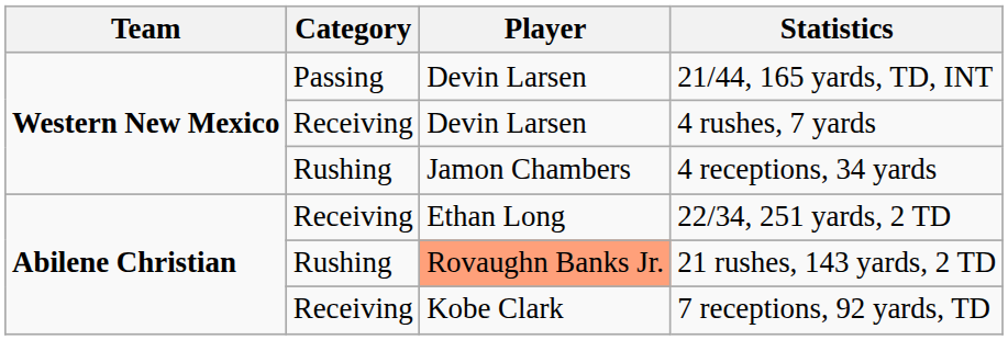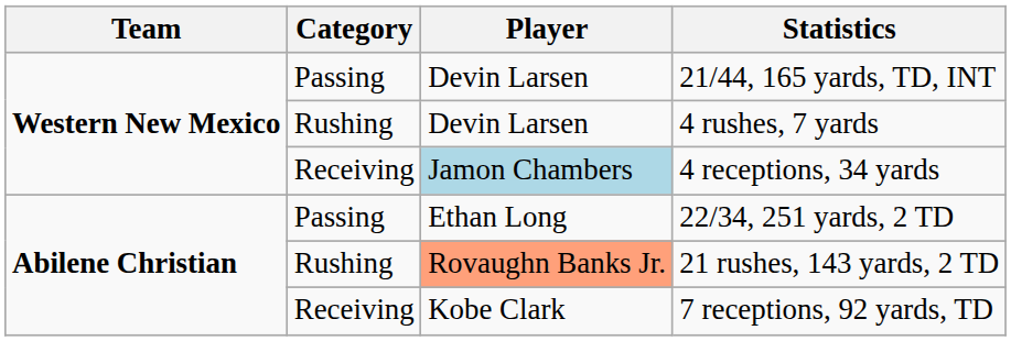4 rushes, 7 yards | Category: Receiving -> Rushing
4 receptions, 34 yards | Category: Rushing -> Receiving
4 receptions, 34 yards | Player: no background -> lightblue background
22/34, 251 yards, 2 TD | Category: Receiving -> Passing
